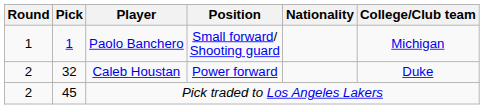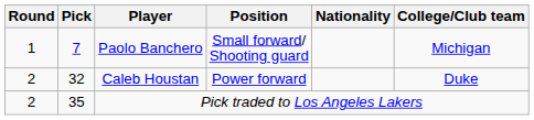Paolo Banchero | Pick: 1 -> 7
Pick traded to Los Angeles Lakers | Pick: 45 -> 35
